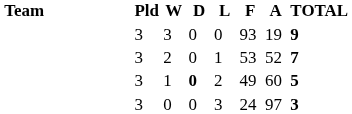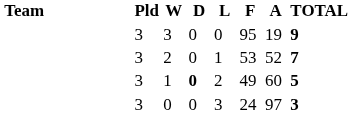row 2 | column 6: 93 -> 95
